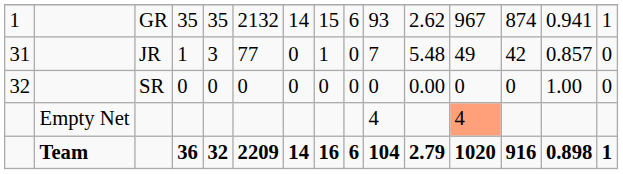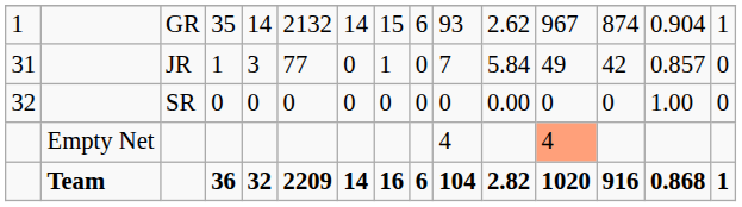row 1 | column 5: 35 -> 14
row 1 | column 14: 0.941 -> 0.904
row 2 | column 11: 5.48 -> 5.84
row 5 | column 11: 2.79 -> 2.82
row 5 | column 14: 0.898 -> 0.868
